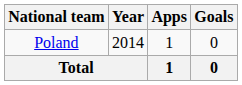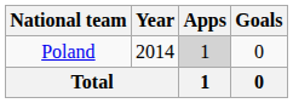2014 | Apps: no background -> lightgrey background
